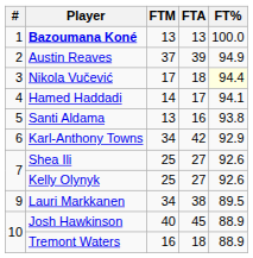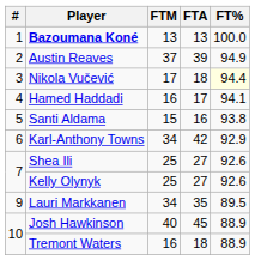Hamed Haddadi | FTM: 14 -> 16
Santi Aldama | FTM: 13 -> 15
Lauri Markkanen | FTA: 38 -> 35
